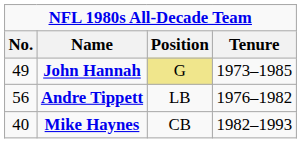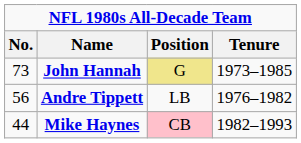John Hannah | No.: 49 -> 73
Mike Haynes | No.: 40 -> 44
Mike Haynes | Position: no background -> pink background
